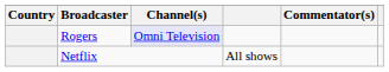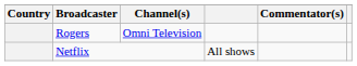Rogers | Channel(s): lavender background -> no background
